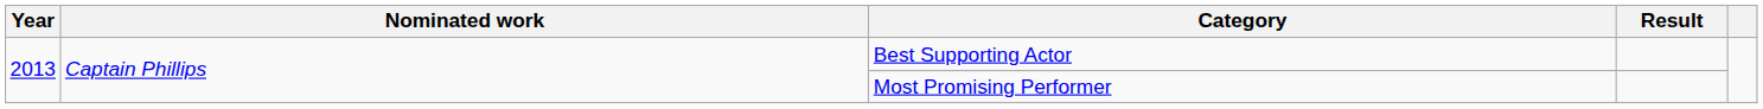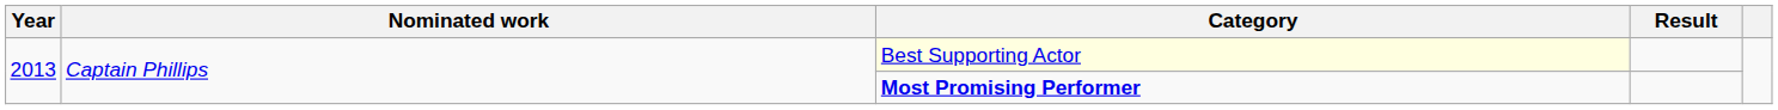Best Supporting Actor | Category: no background -> lightyellow background
Most Promising Performer | Category: normal -> bold
